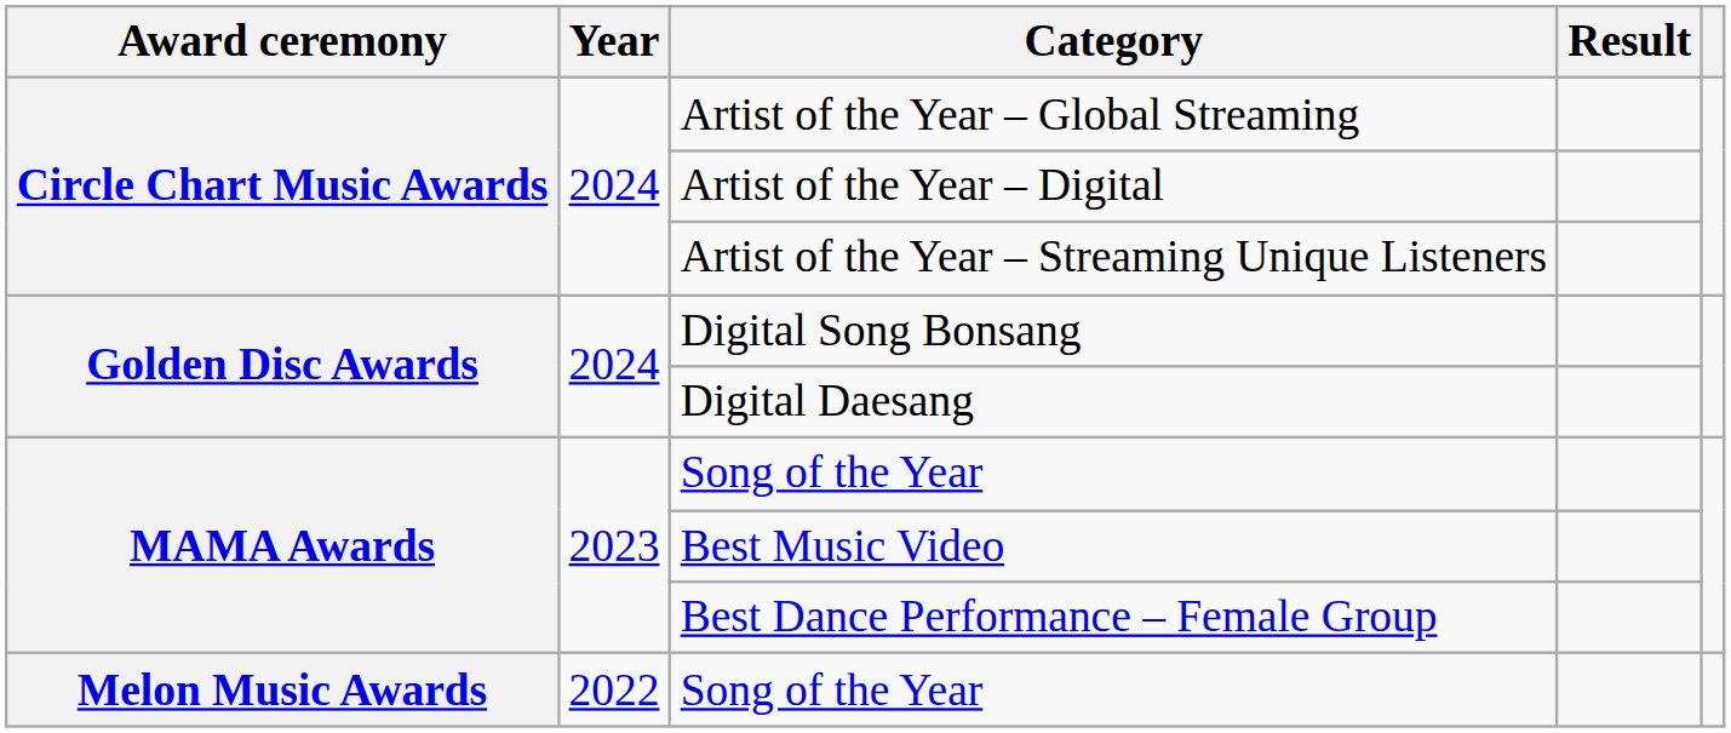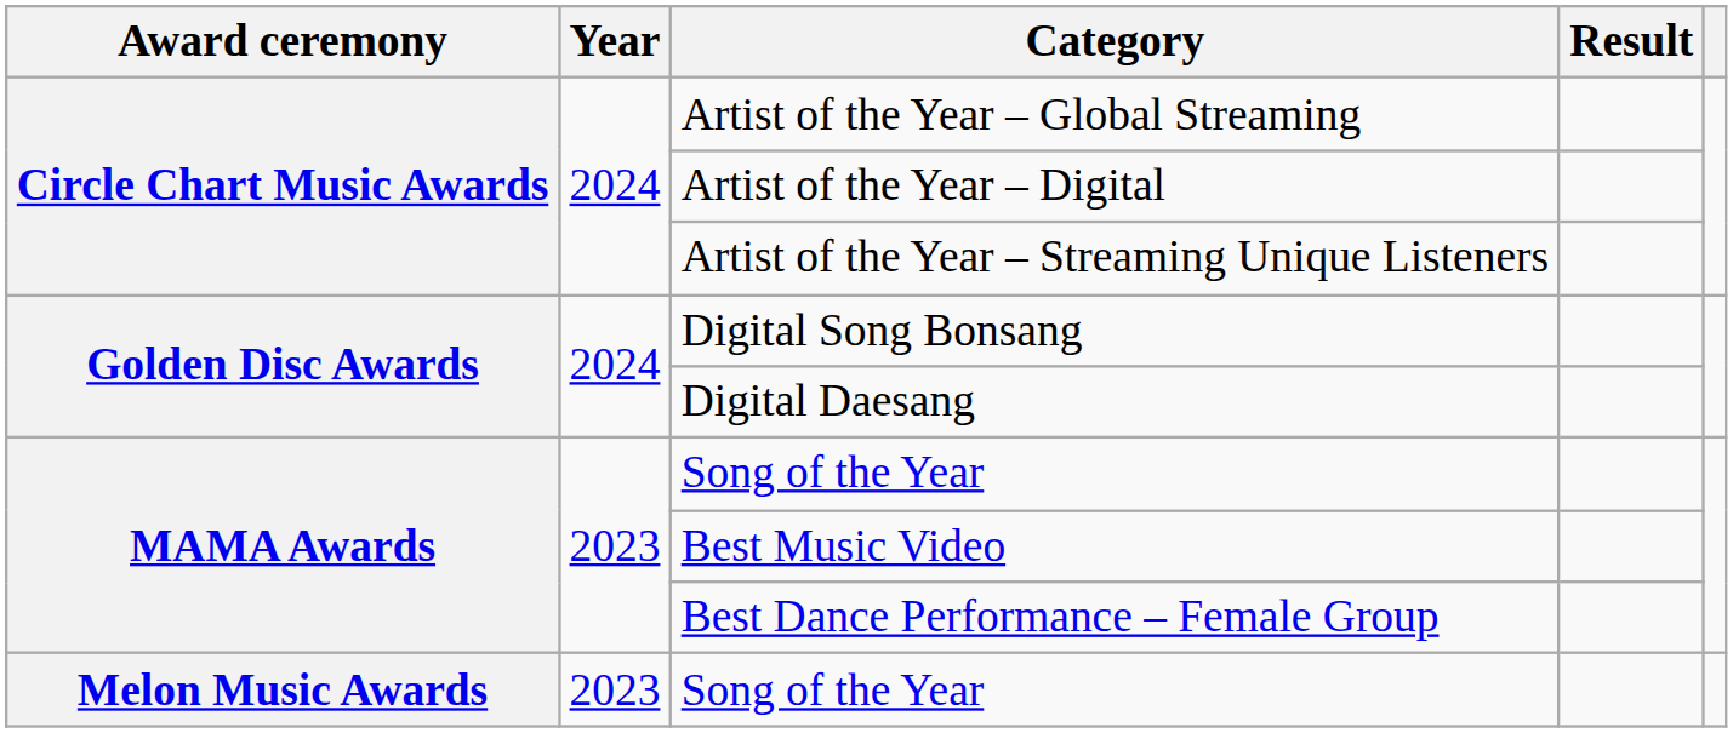Melon Music Awards / Song of the Year | Year: 2022 -> 2023
